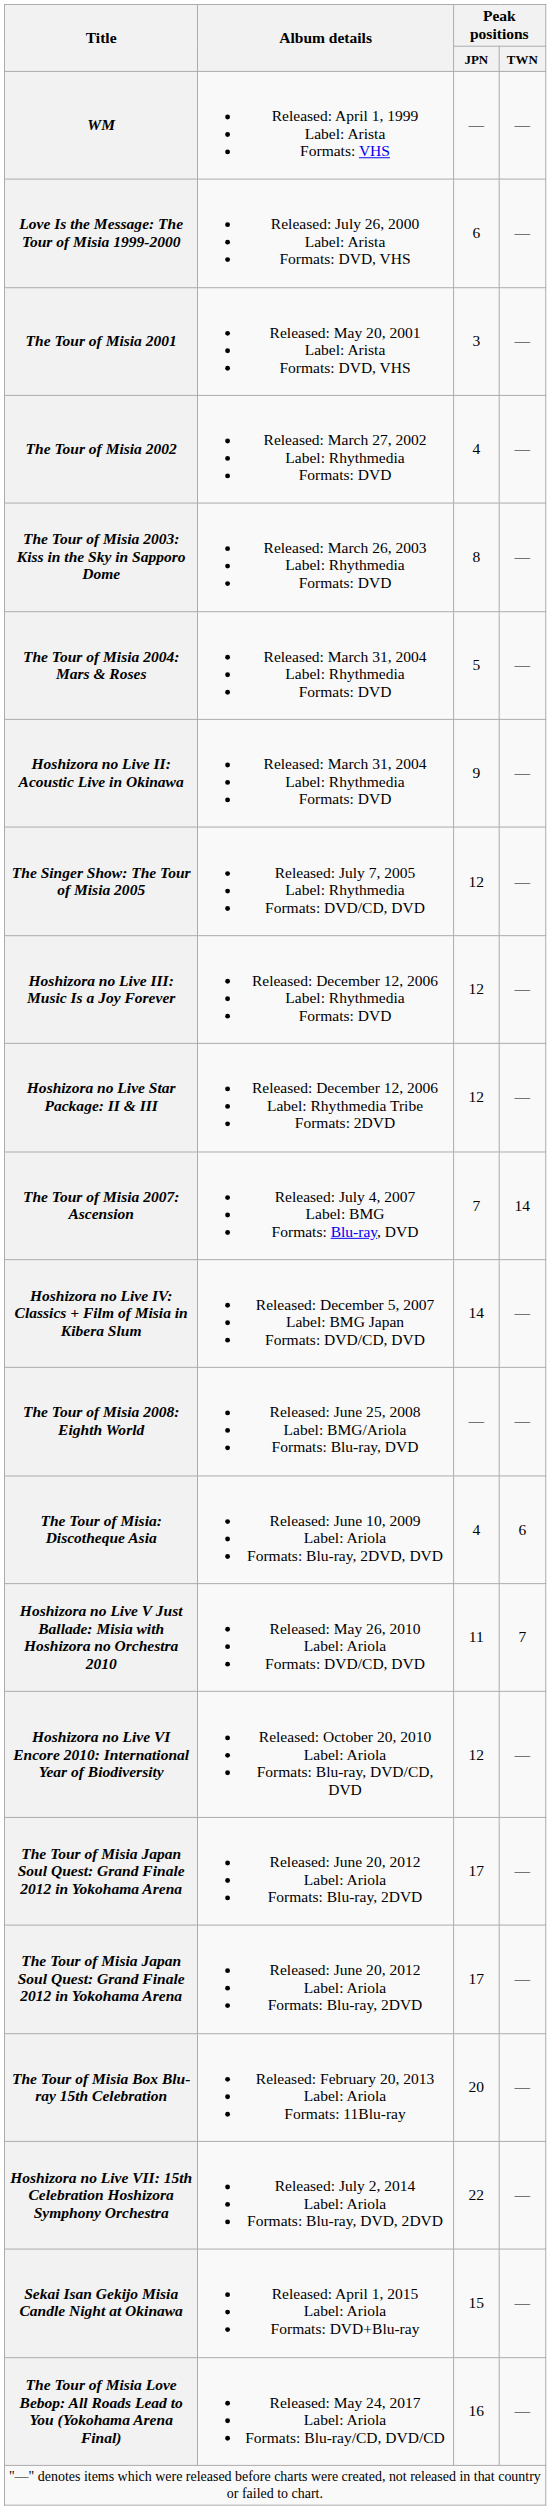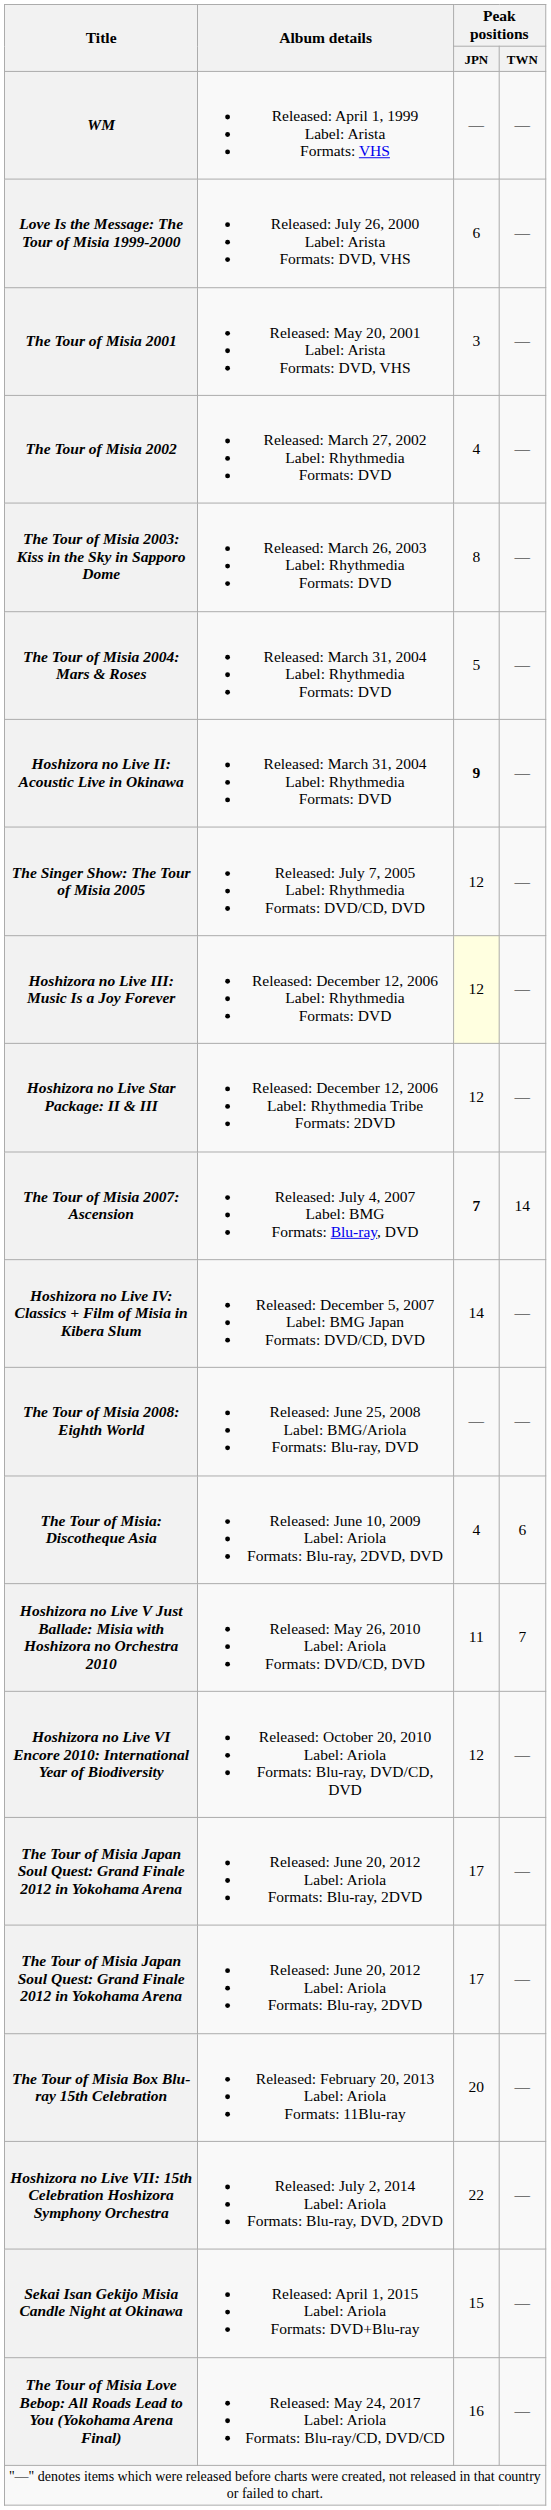Hoshizora no Live II: Acoustic Live in Okinawa | Peak positions / JPN: normal -> bold
Hoshizora no Live III: Music Is a Joy Forever | Peak positions / JPN: no background -> lightyellow background
The Tour of Misia 2007: Ascension | Peak positions / JPN: normal -> bold
